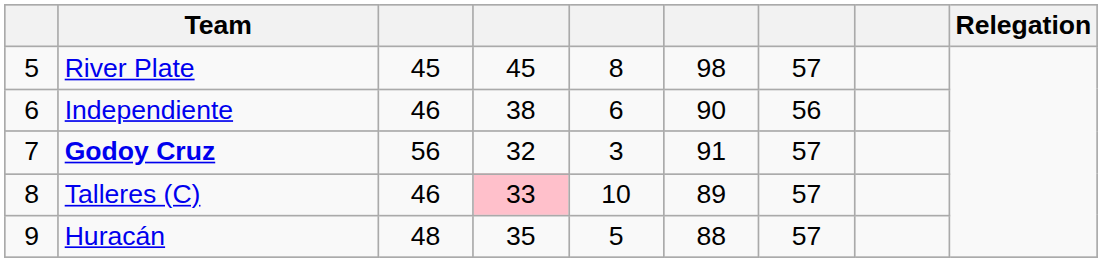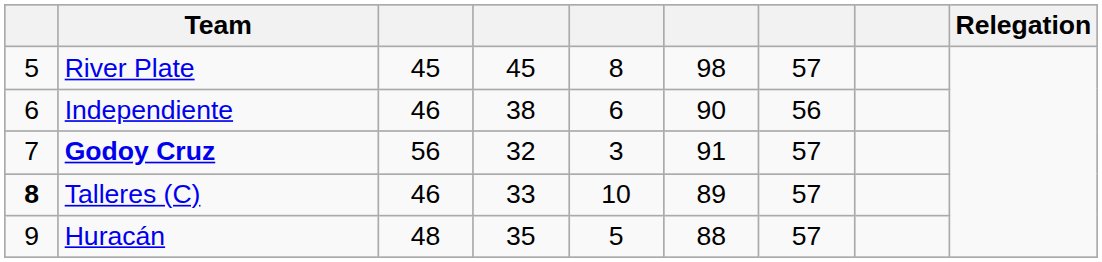Talleres (C) | column 1: normal -> bold
Talleres (C) | column 4: pink background -> no background
